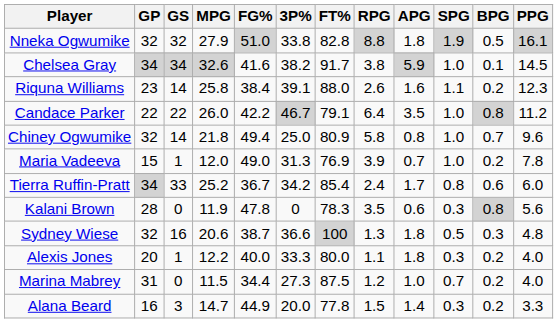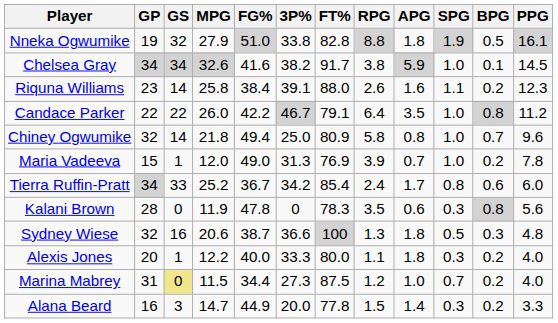Nneka Ogwumike | GP: 32 -> 19
Marina Mabrey | GS: no background -> khaki background
